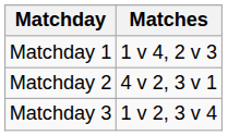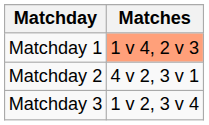Matchday 1 | Matches: no background -> lightsalmon background
